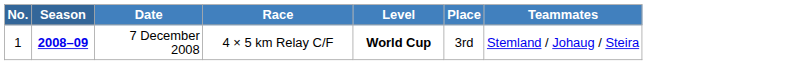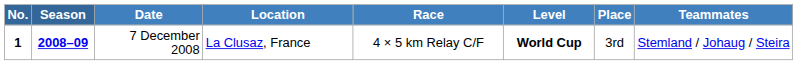+ column: Location | La Clusaz, France
7 December 2008 | No.: normal -> bold
